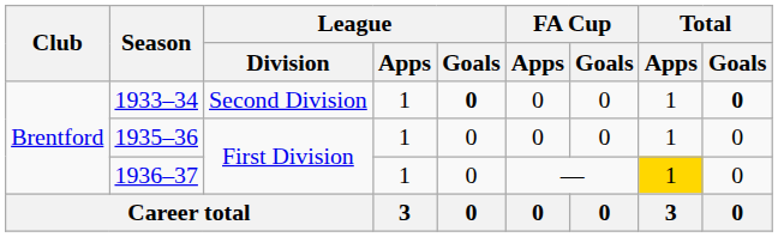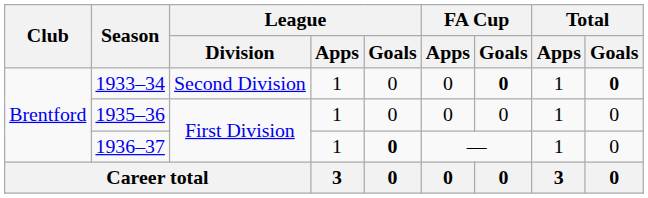1933–34 | League / Goals: bold -> normal
1933–34 | FA Cup / Goals: normal -> bold
1936–37 | League / Goals: normal -> bold
1936–37 | Total / Apps: gold background -> no background
